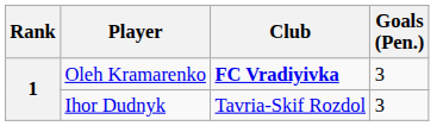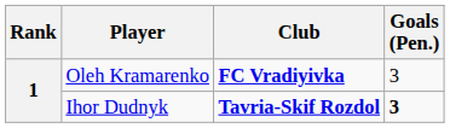Ihor Dudnyk | Club: normal -> bold
Ihor Dudnyk | Goals (Pen.): normal -> bold
